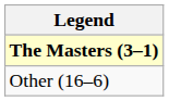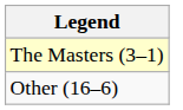row 2 | column 1: bold -> normal
